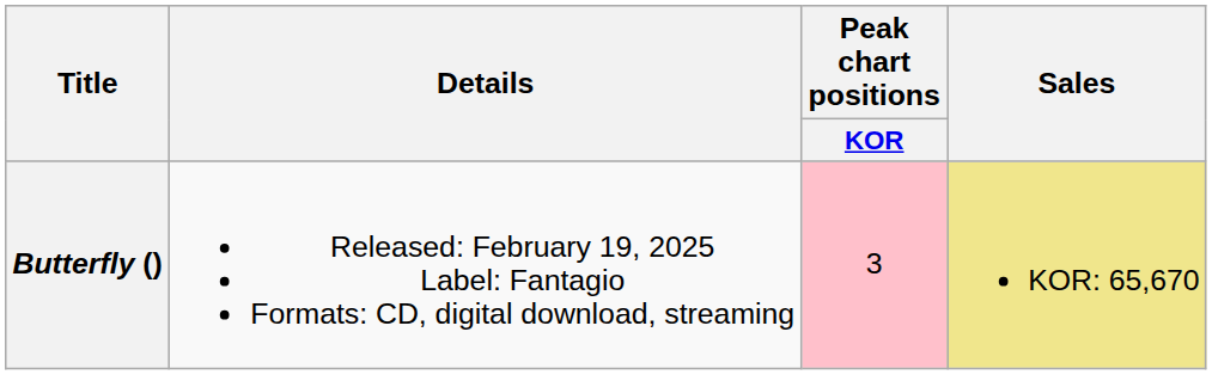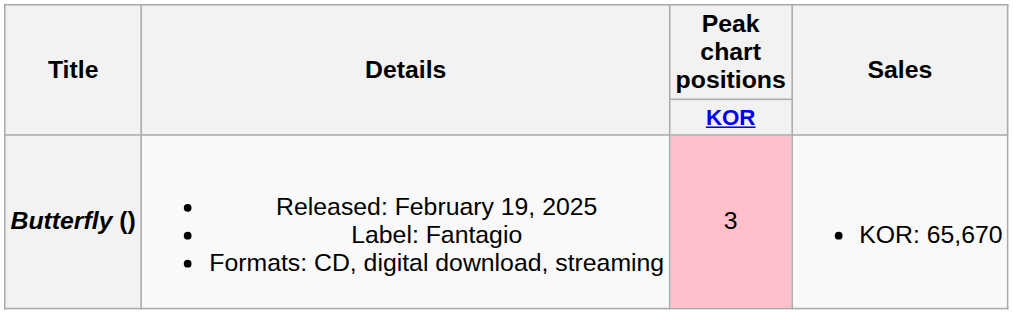Butterfly () | Sales: khaki background -> no background
